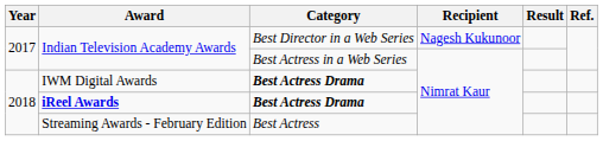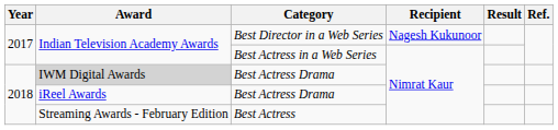IWM Digital Awards | Award: no background -> lightgrey background
IWM Digital Awards | Category: bold -> normal
iReel Awards | Award: bold -> normal
iReel Awards | Category: bold -> normal
